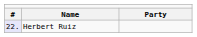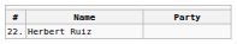Herbert Ruiz | column 1: lavender background -> no background
